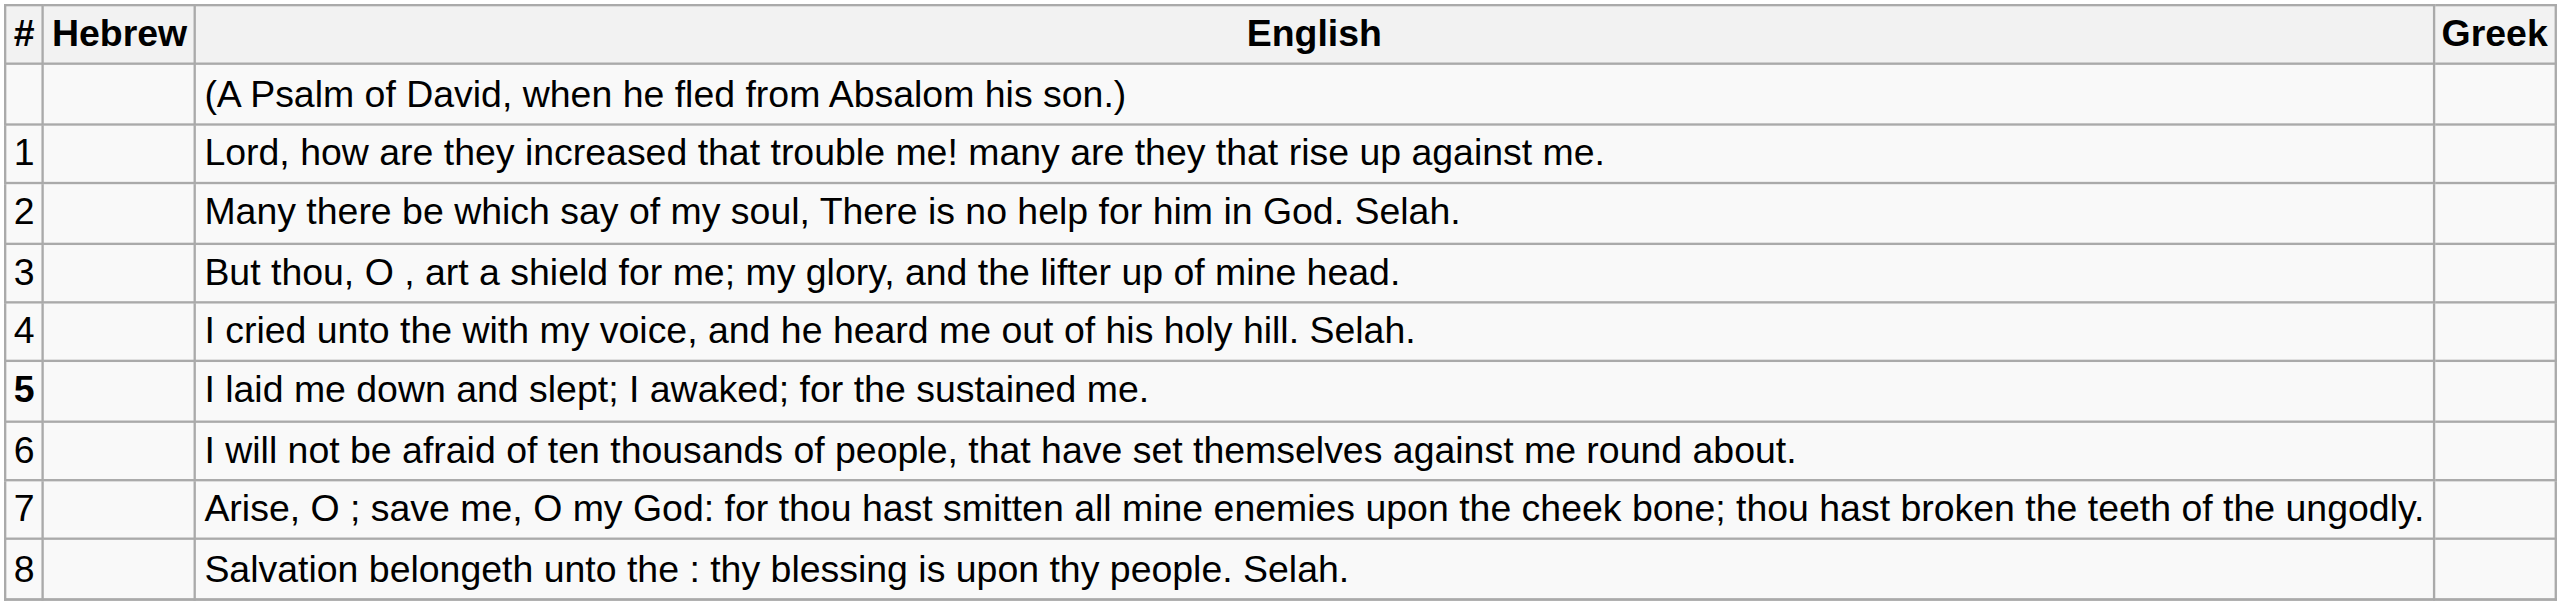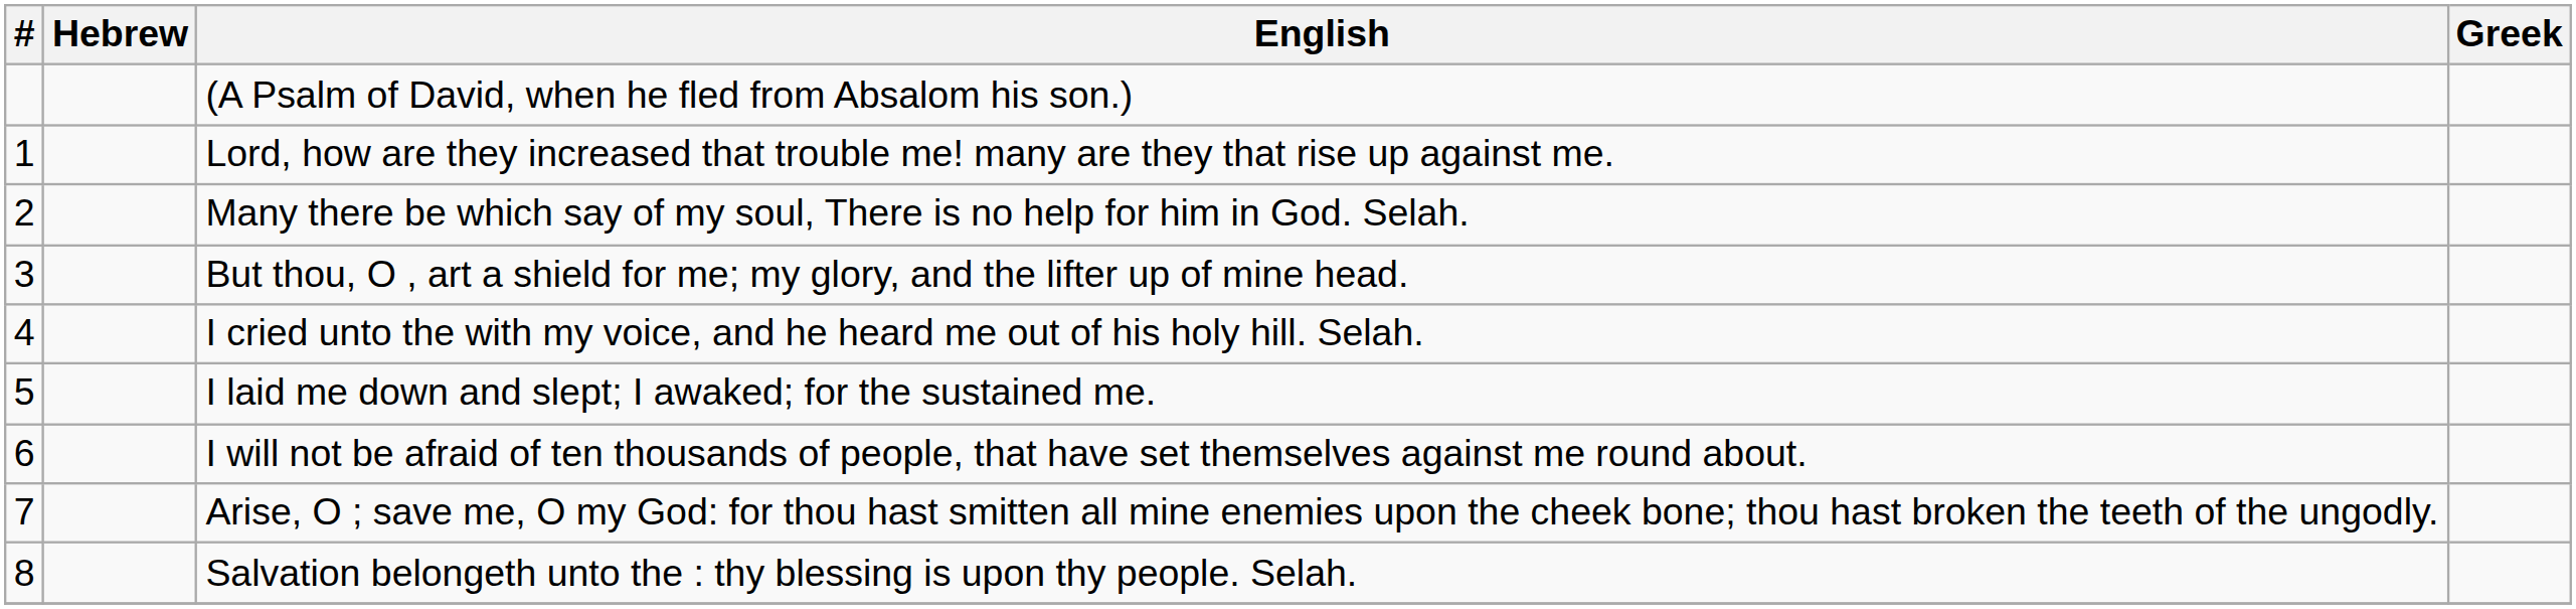I laid me down and slept; I awaked; for the sustained me. | #: bold -> normal
